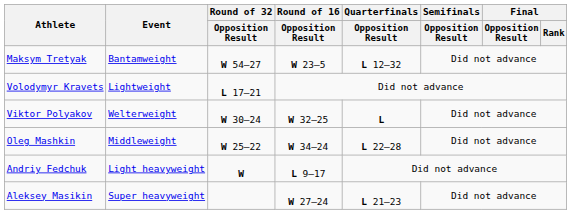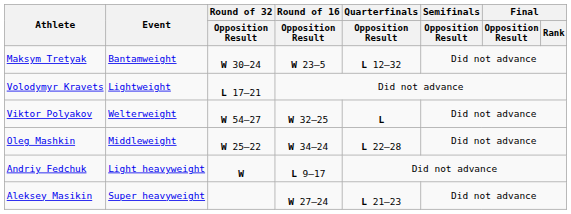Maksym Tretyak | Round of 32 / Opposition Result: W 54–27 -> W 30–24
Viktor Polyakov | Round of 32 / Opposition Result: W 30–24 -> W 54–27
